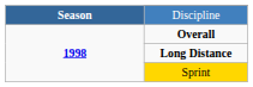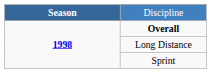Long Distance | column 2: bold -> normal
Sprint | column 2: gold background -> no background
